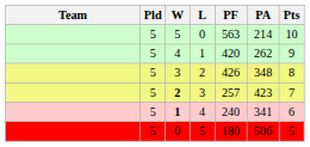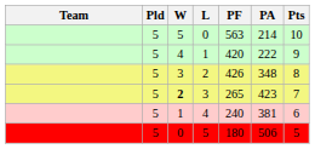row 3 | PA: 262 -> 222
row 5 | PF: 257 -> 265
row 6 | W: bold -> normal
row 6 | PA: 341 -> 381
